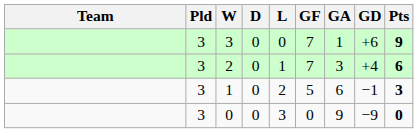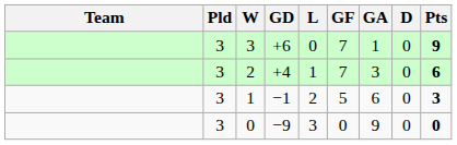columns swapped: D <-> GD
